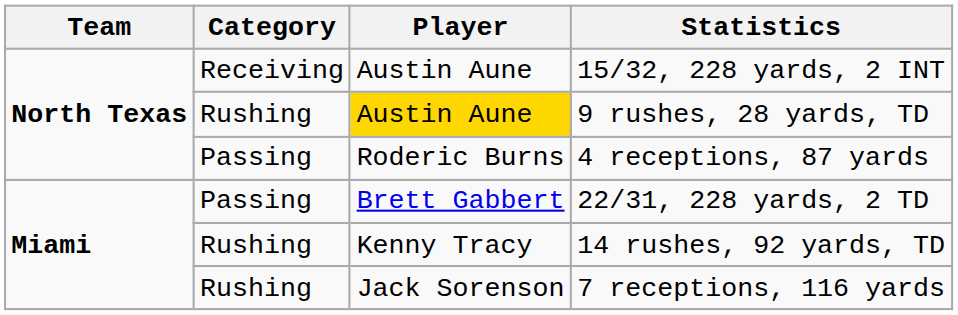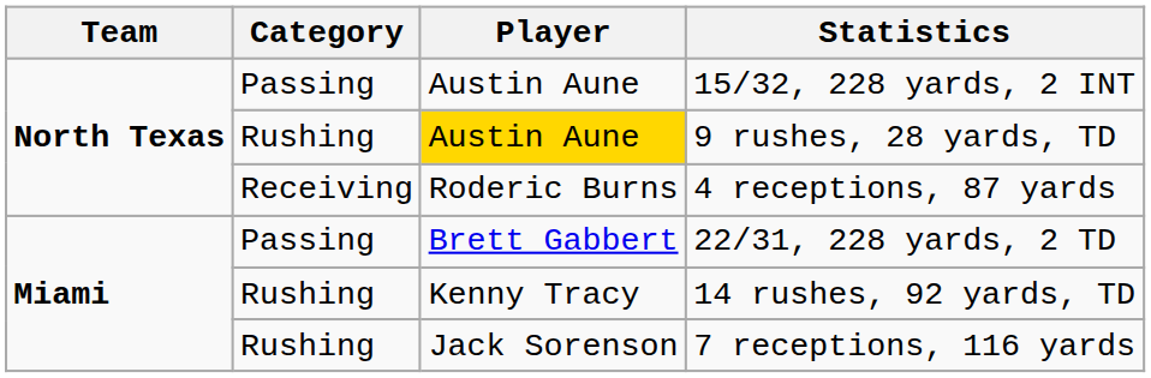15/32, 228 yards, 2 INT | Category: Receiving -> Passing
4 receptions, 87 yards | Category: Passing -> Receiving
